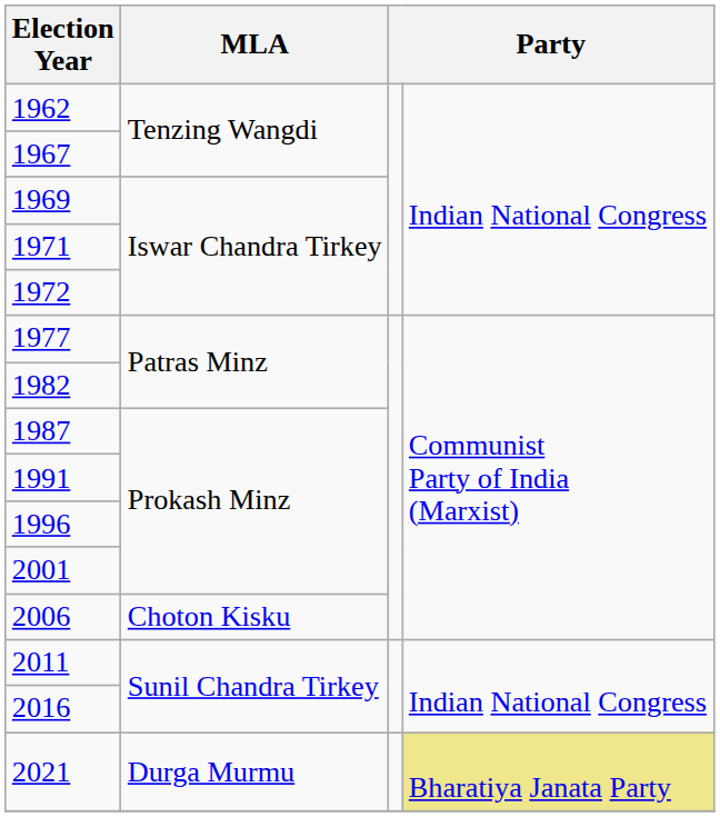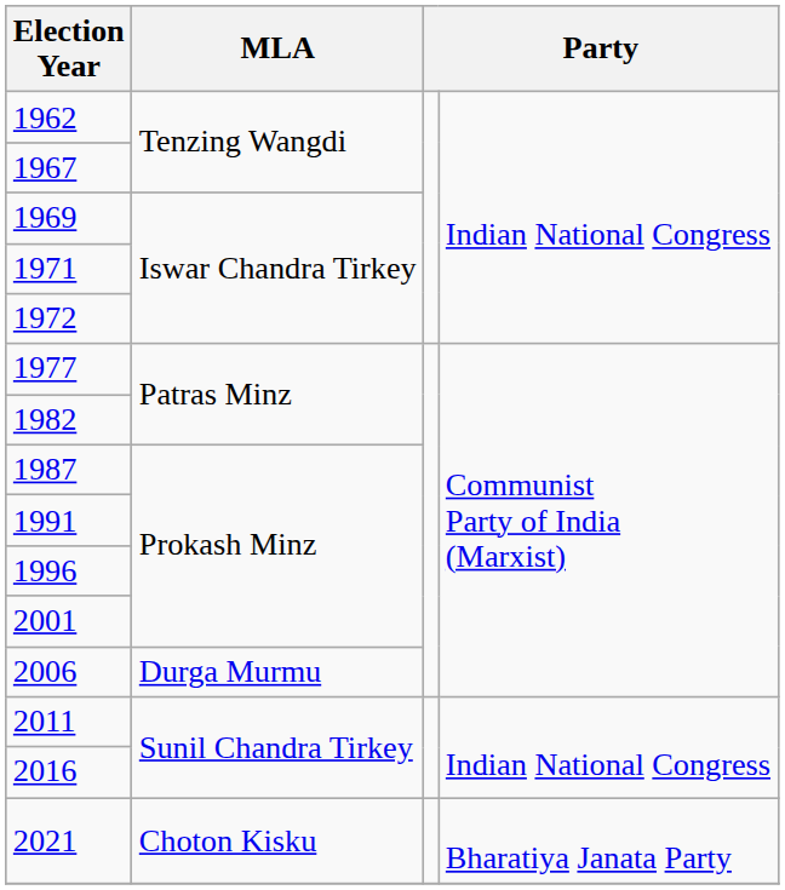2006 | MLA: Choton Kisku -> Durga Murmu
2021 | MLA: Durga Murmu -> Choton Kisku
2021 | column 4: khaki background -> no background
